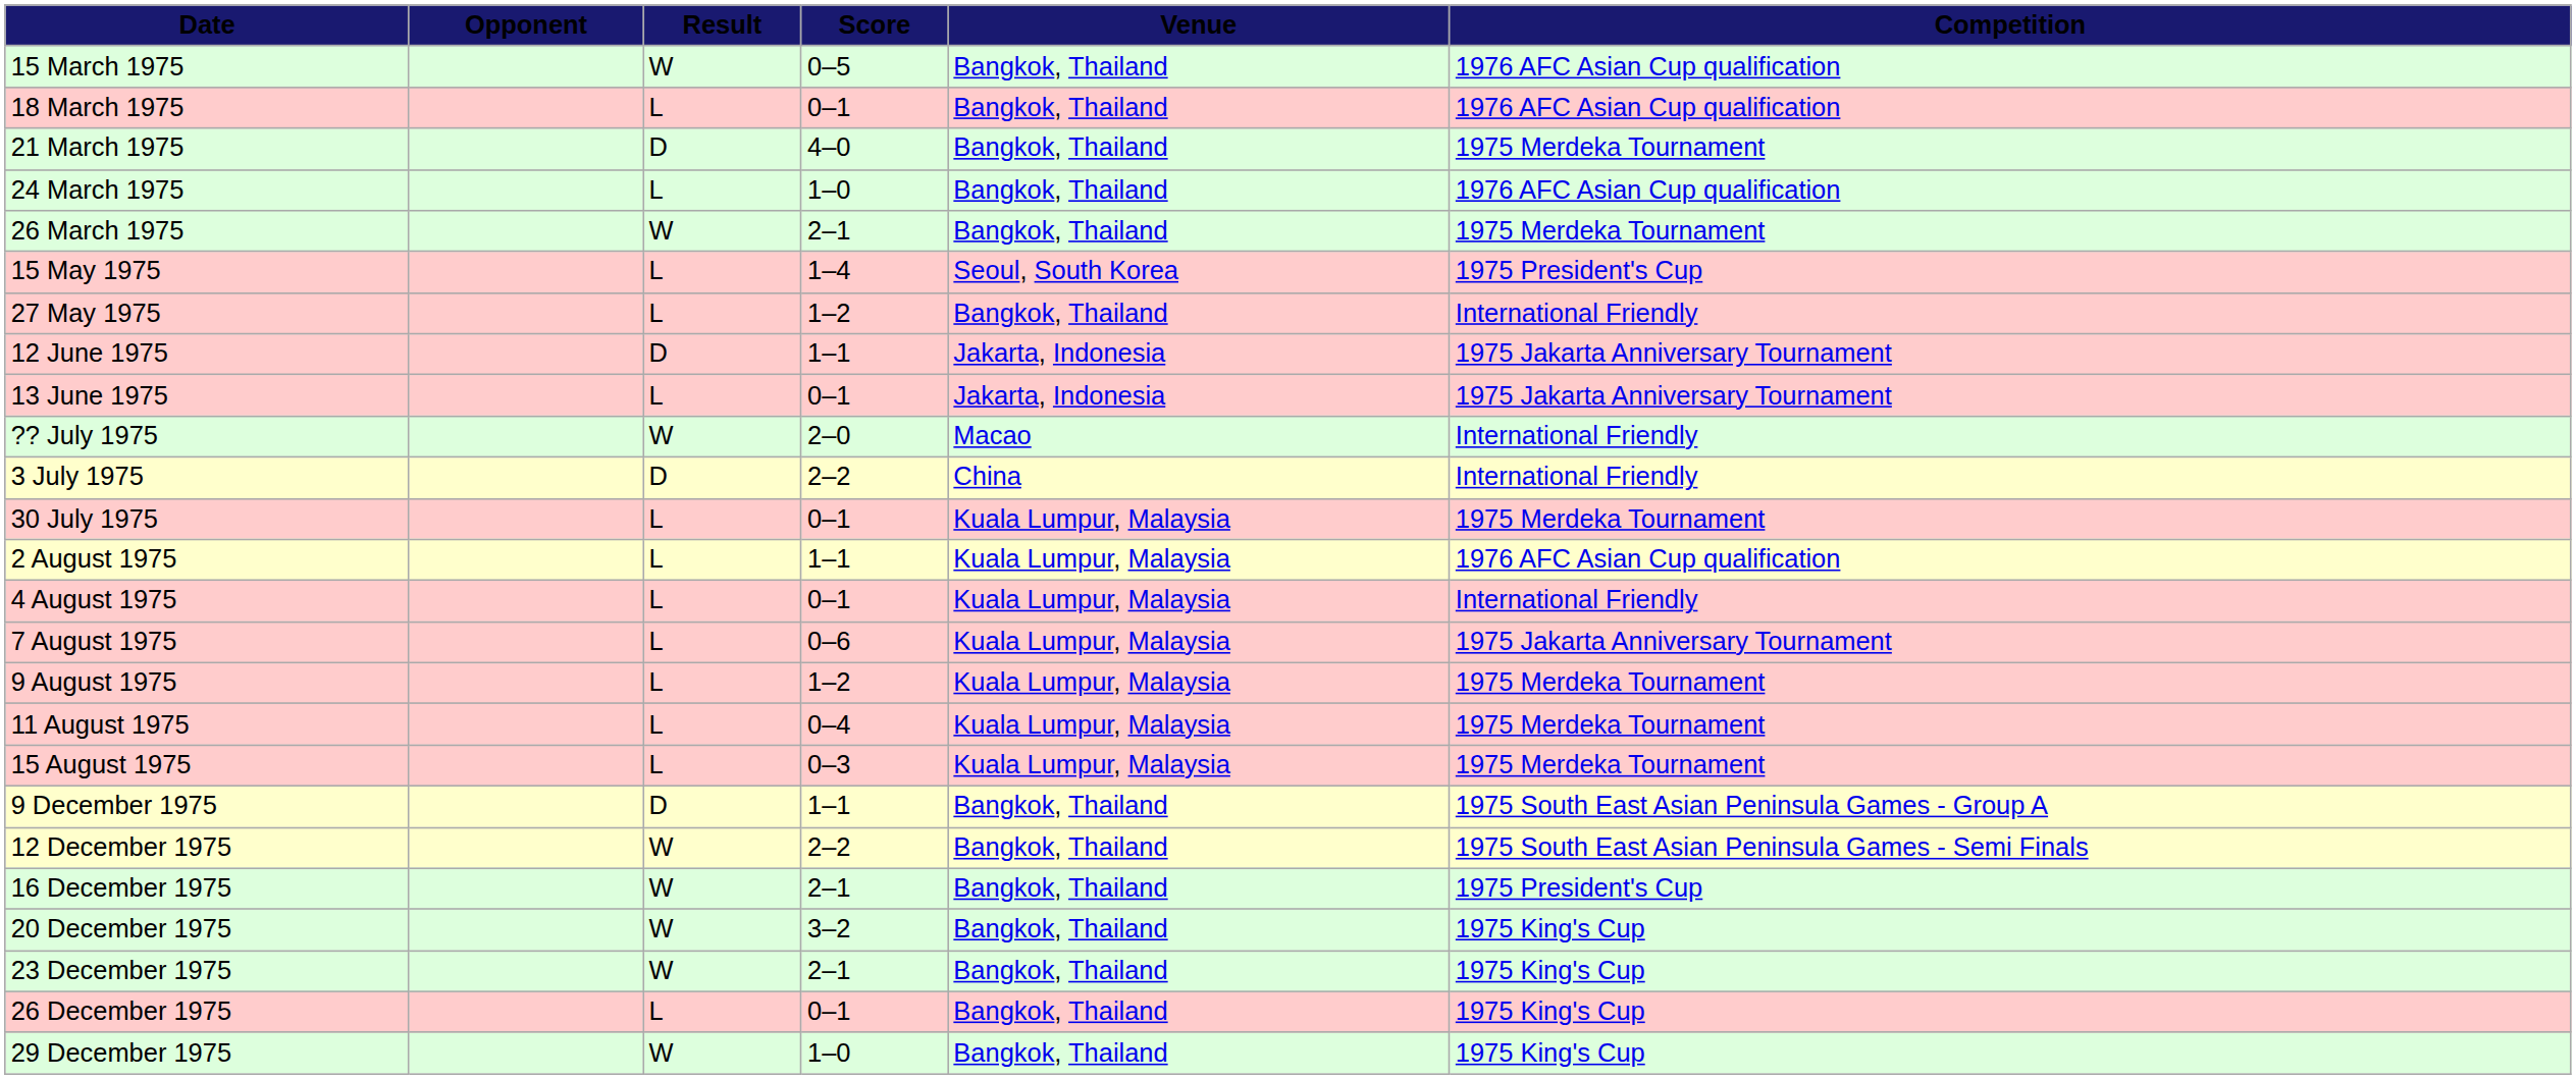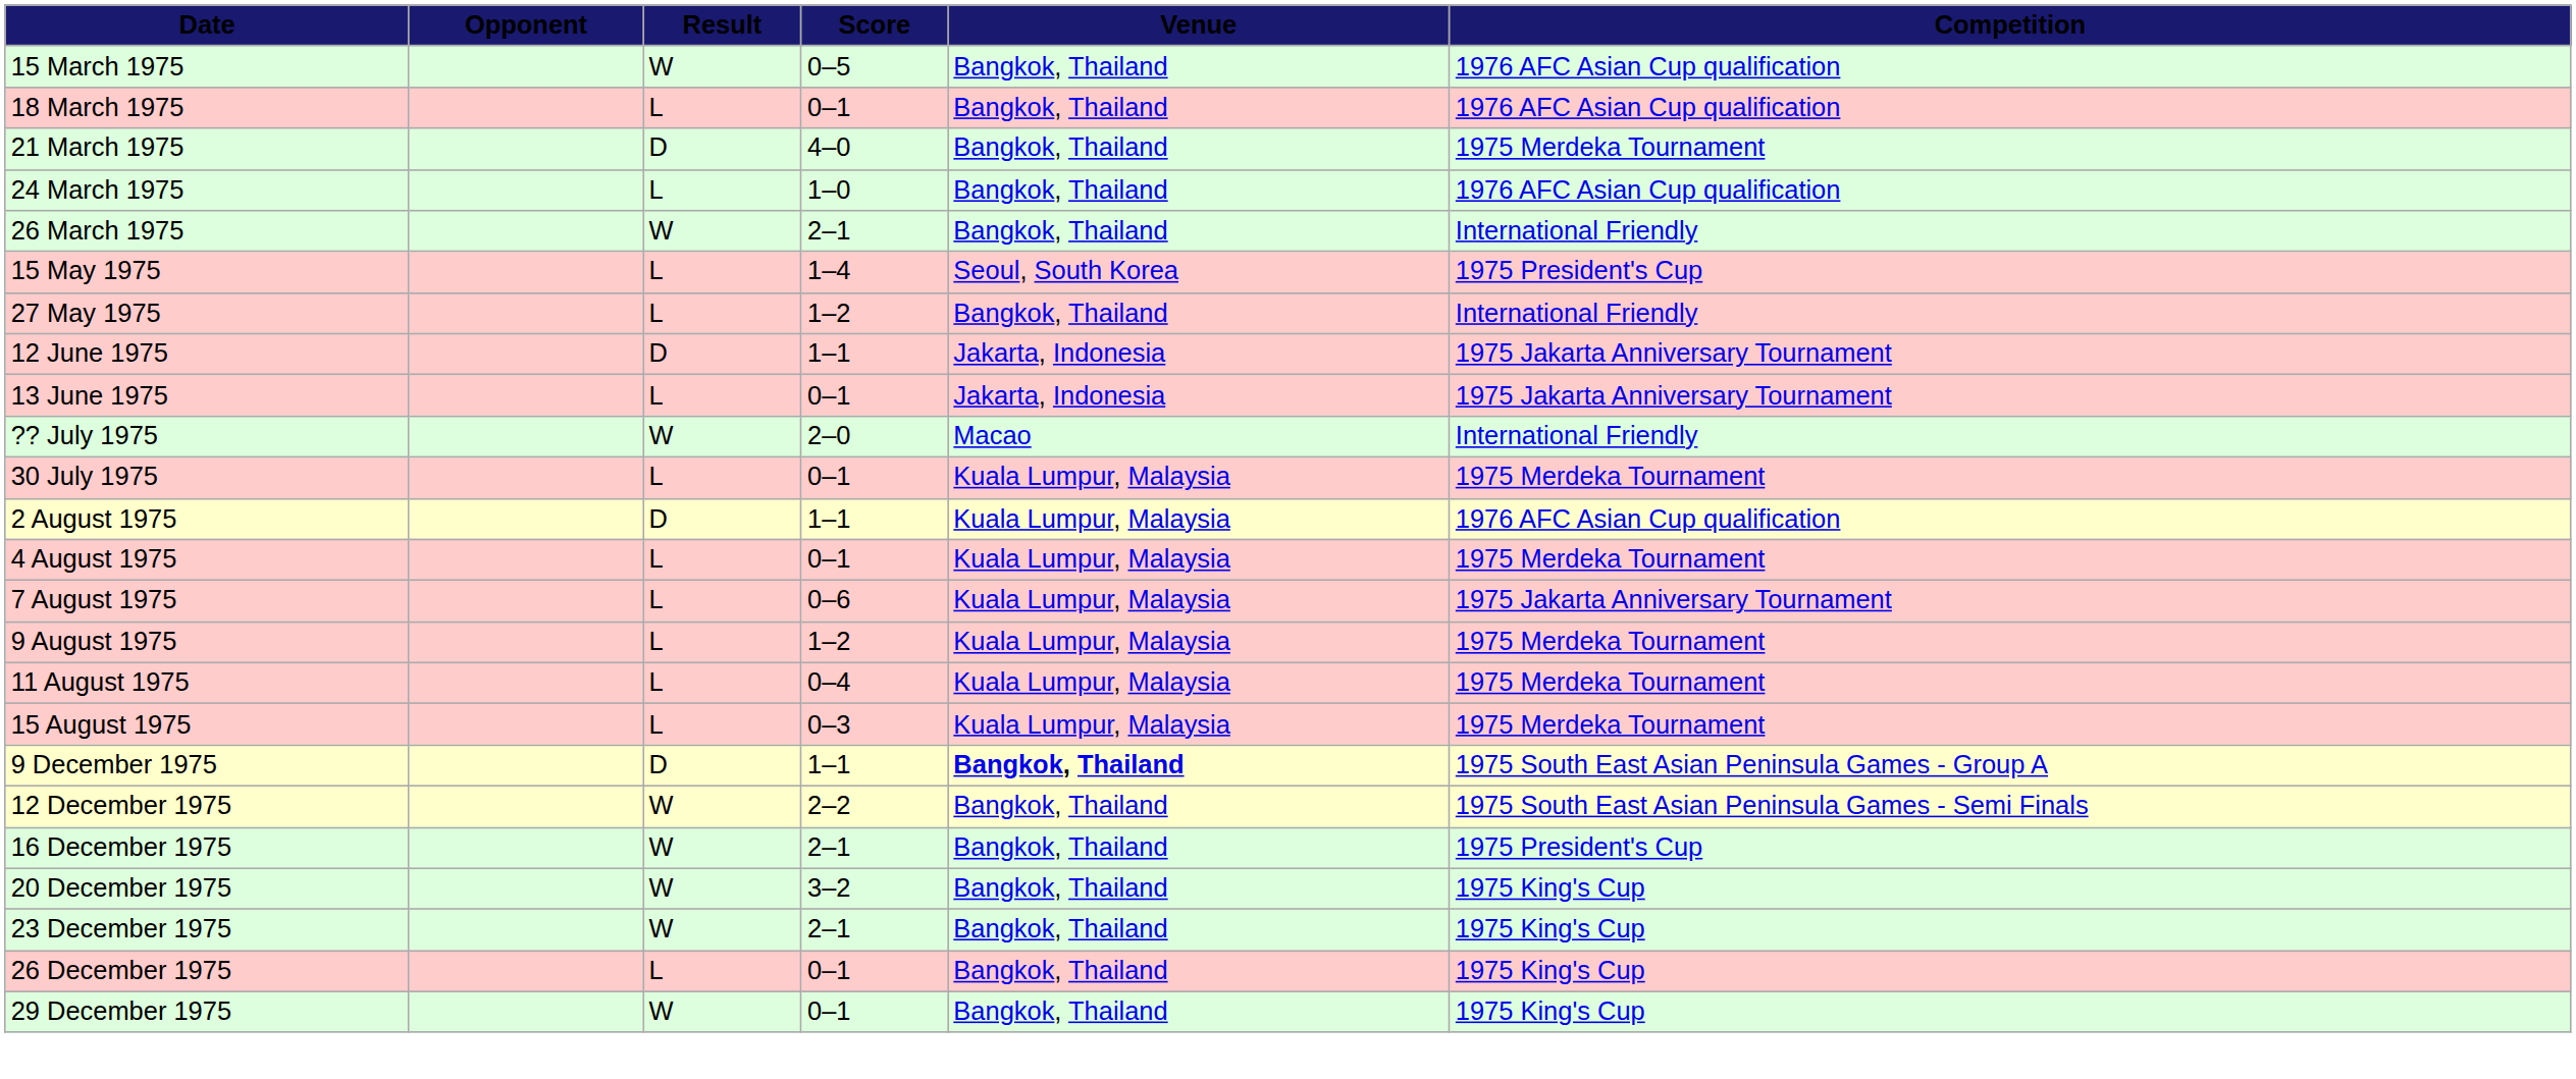26 March 1975 | Competition: 1975 Merdeka Tournament -> International Friendly
- row: 3 July 1975 | D | 2–2 | China | International Friendly
2 August 1975 | Result: L -> D
4 August 1975 | Competition: International Friendly -> 1975 Merdeka Tournament
9 December 1975 | Venue: normal -> bold
29 December 1975 | Score: 1–0 -> 0–1
